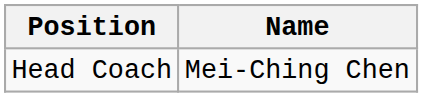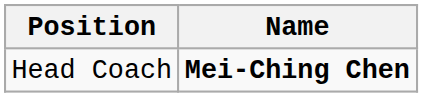Head Coach | Name: normal -> bold
